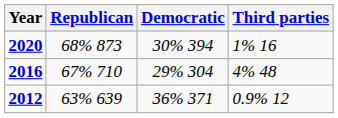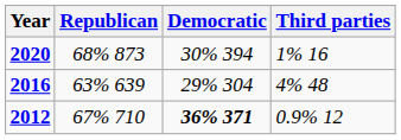2016 | Republican: 67% 710 -> 63% 639
2012 | Republican: 63% 639 -> 67% 710
2012 | Democratic: normal -> bold
